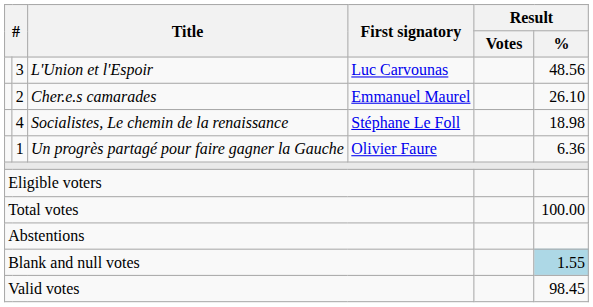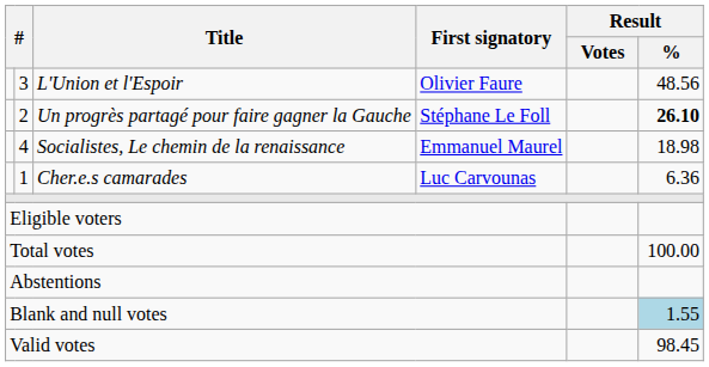3 | First signatory: Luc Carvounas -> Olivier Faure
2 | Title: Cher.e.s camarades -> Un progrès partagé pour faire gagner la Gauche
2 | First signatory: Emmanuel Maurel -> Stéphane Le Foll
2 | Result / %: normal -> bold
4 | First signatory: Stéphane Le Foll -> Emmanuel Maurel
1 | Title: Un progrès partagé pour faire gagner la Gauche -> Cher.e.s camarades
1 | First signatory: Olivier Faure -> Luc Carvounas
